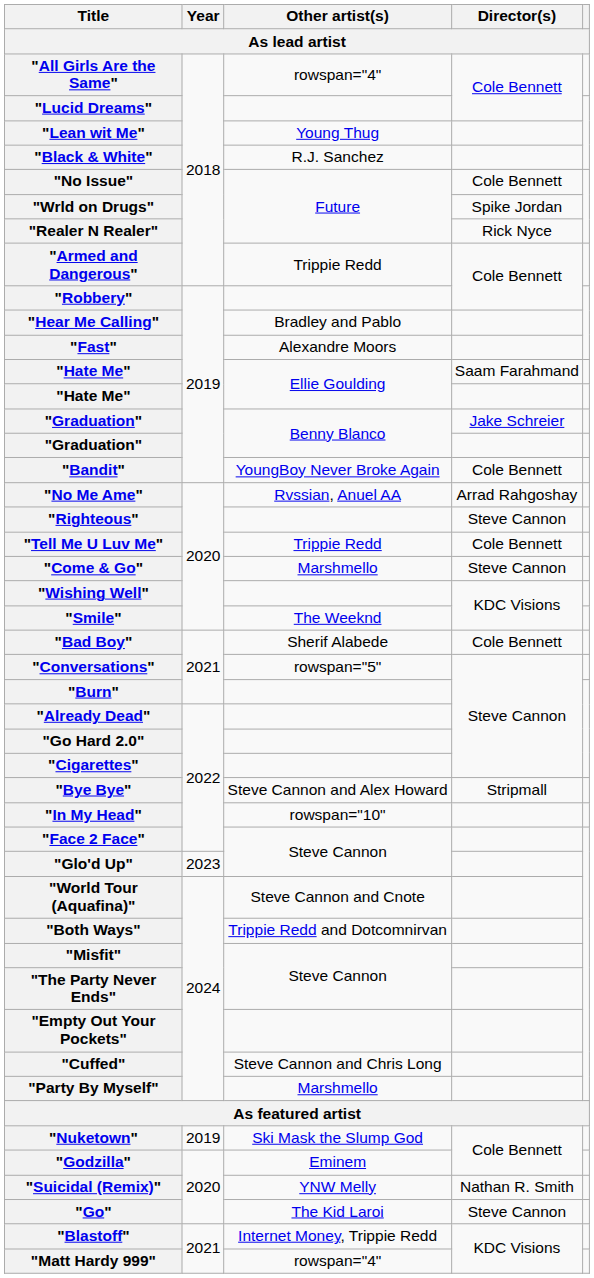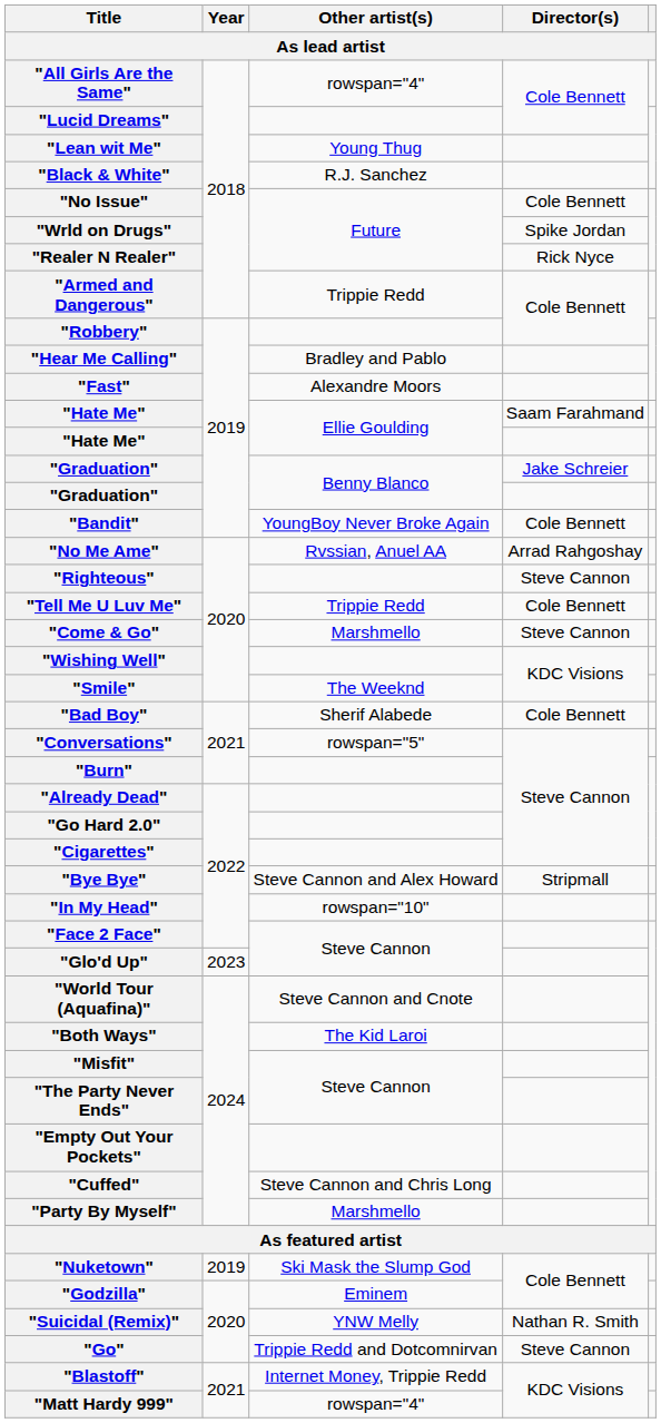"Both Ways" | Other artist(s): Trippie Redd and Dotcomnirvan -> The Kid Laroi
"Go" | Other artist(s): The Kid Laroi -> Trippie Redd and Dotcomnirvan
